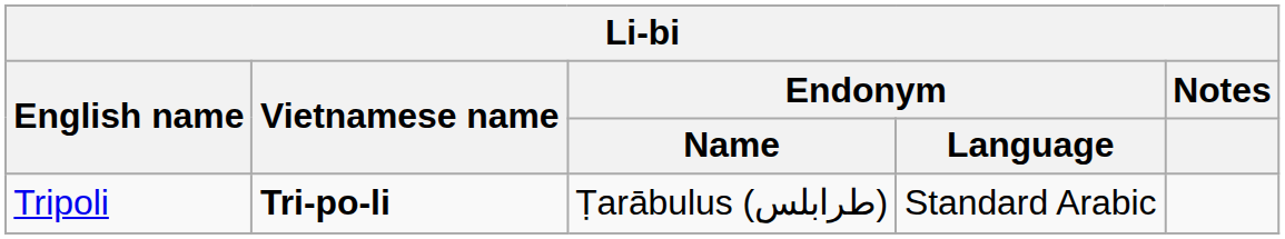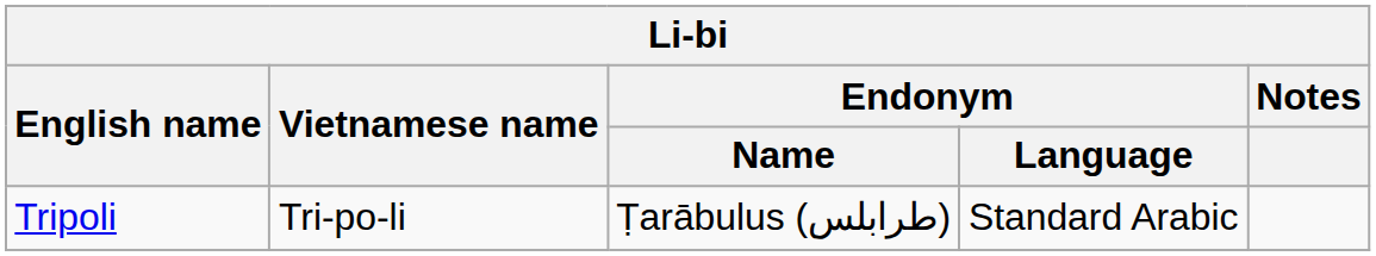Tripoli | Vietnamese name: bold -> normal
